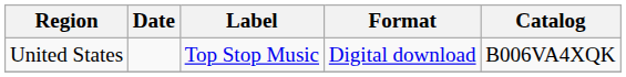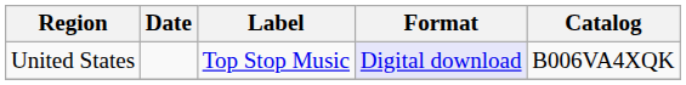United States | Format: no background -> lavender background
